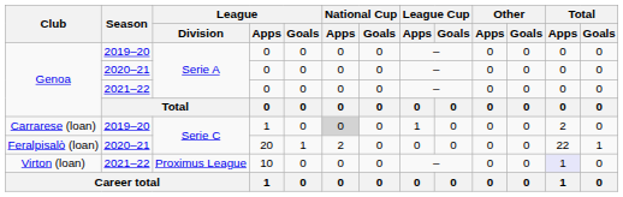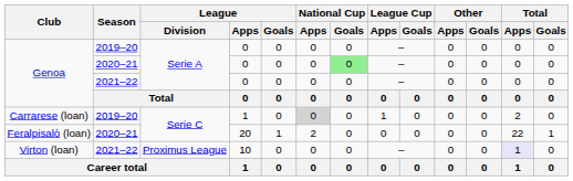Genoa / 2020–21 | National Cup / Goals: no background -> lightgreen background
